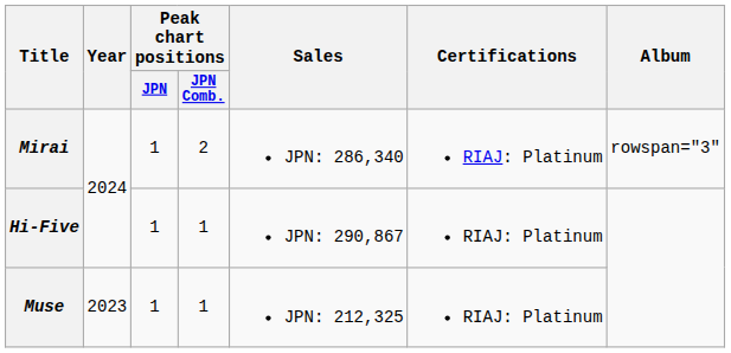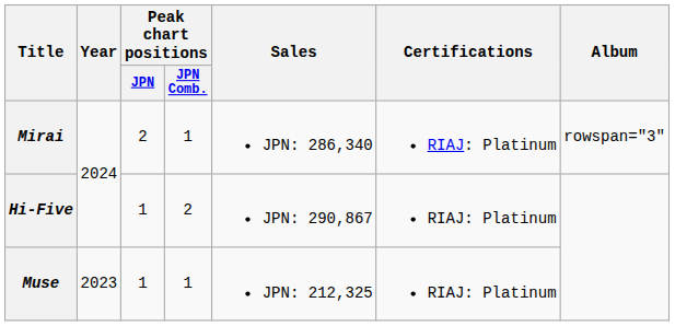Mirai | Peak chart positions / JPN: 1 -> 2
Mirai | Peak chart positions / JPN Comb.: 2 -> 1
Hi-Five | Peak chart positions / JPN Comb.: 1 -> 2
